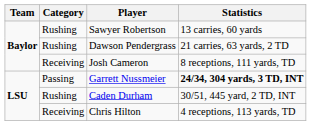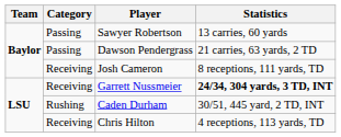Sawyer Robertson | Category: Rushing -> Passing
Dawson Pendergrass | Category: Rushing -> Passing
Garrett Nussmeier | Category: Passing -> Receiving
